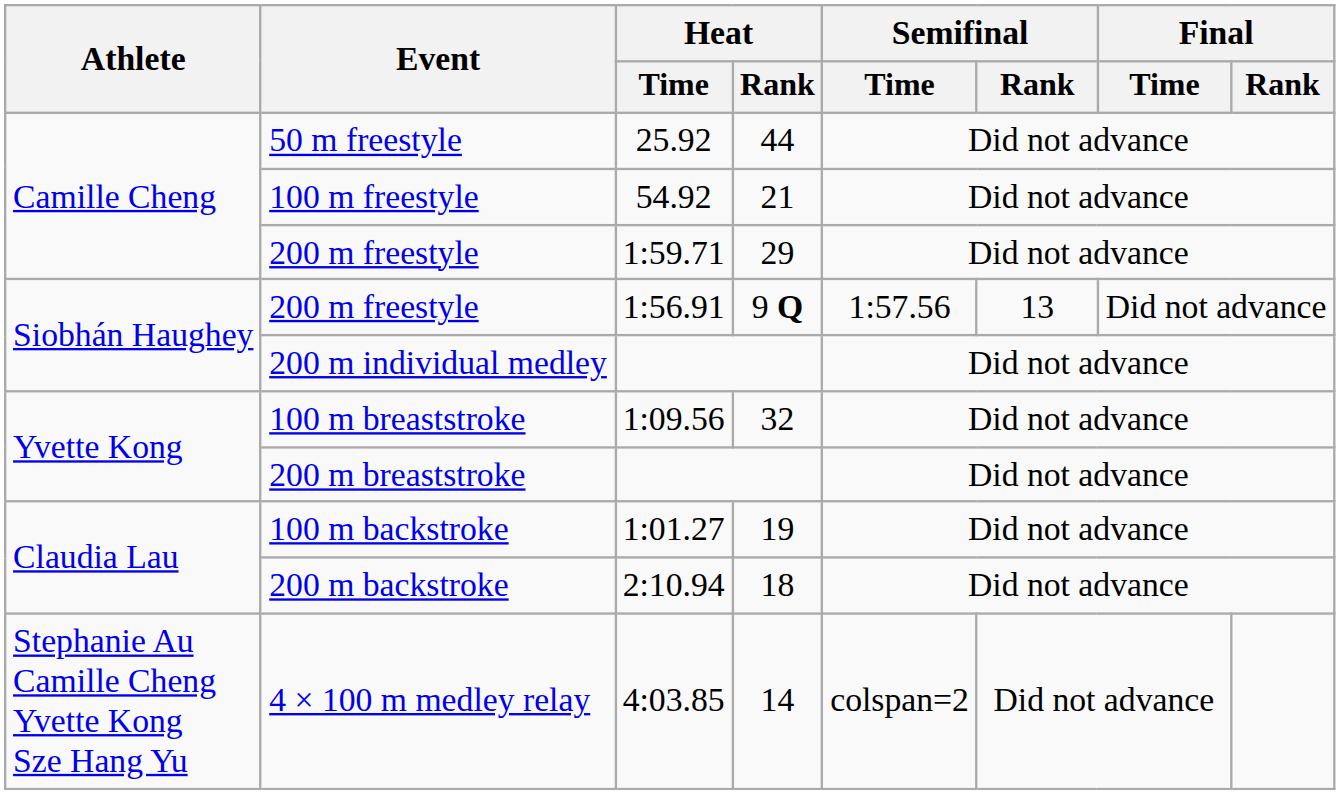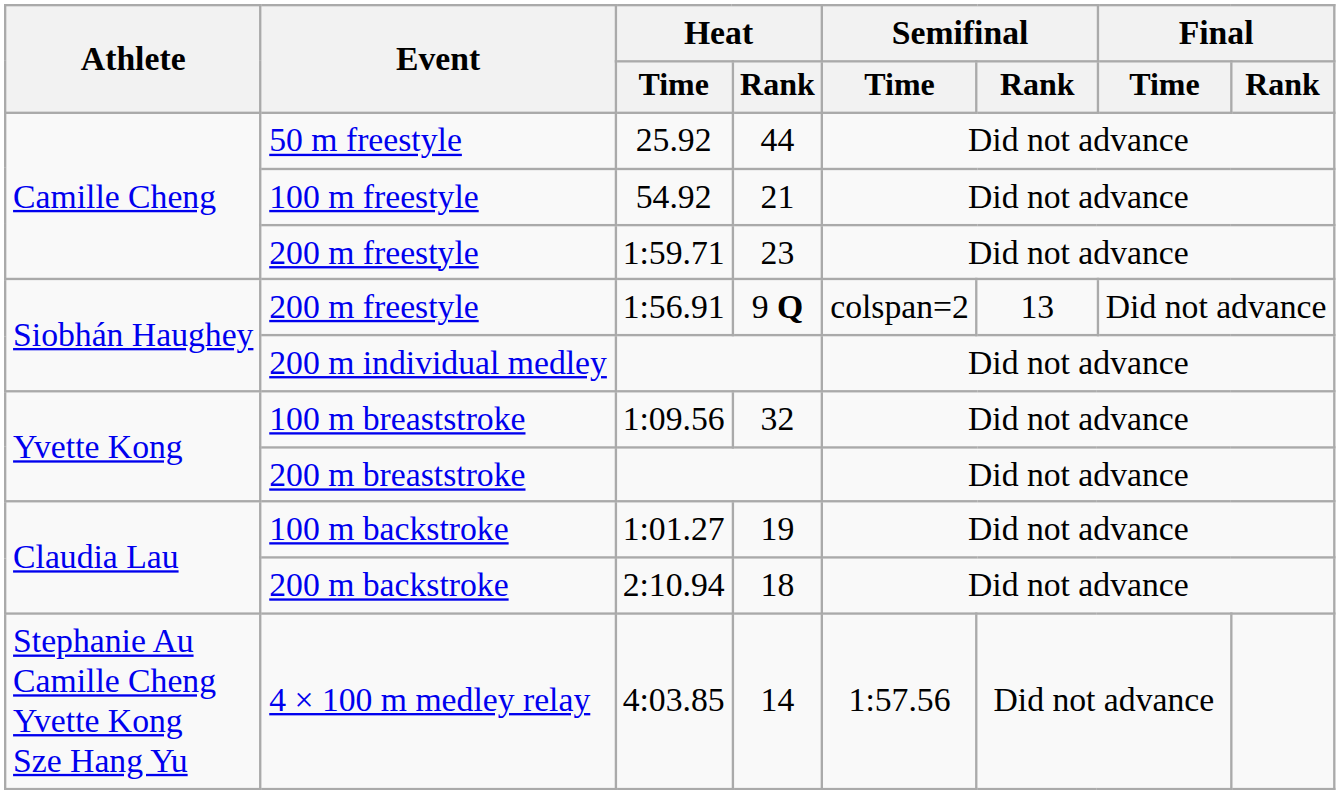200 m freestyle / 1:59.71 | Heat / Rank: 29 -> 23
200 m freestyle / 1:56.91 | Semifinal / Time: 1:57.56 -> colspan=2
4 × 100 m medley relay | Semifinal / Time: colspan=2 -> 1:57.56
